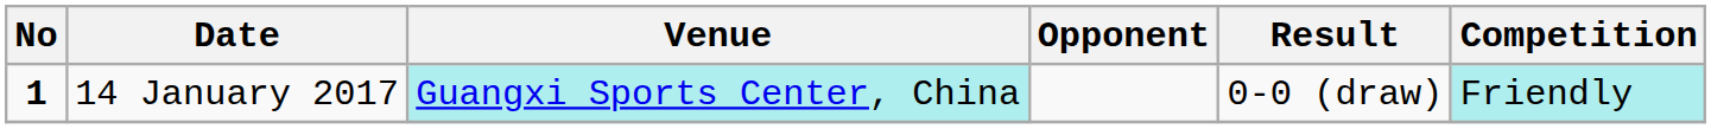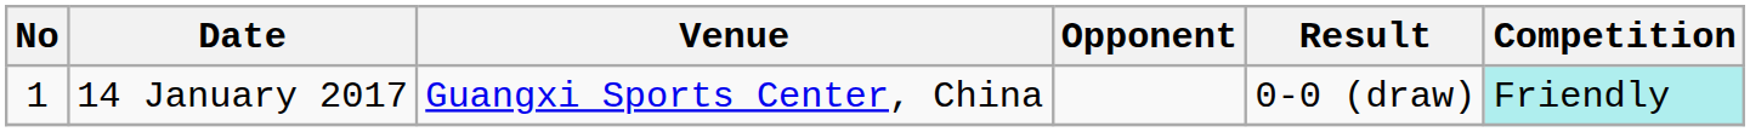14 January 2017 | No: bold -> normal
14 January 2017 | Venue: paleturquoise background -> no background
